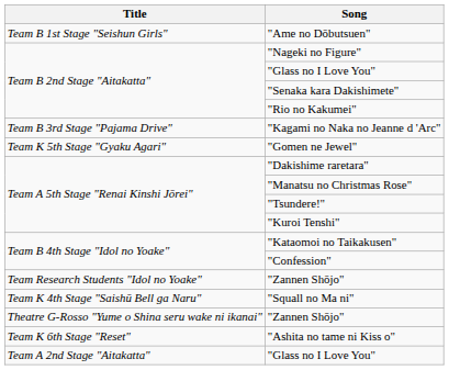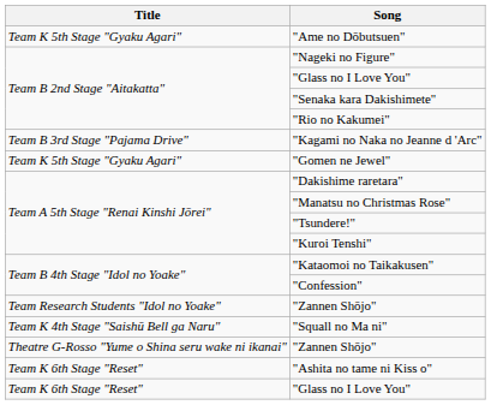row 2 | Title: Team B 1st Stage "Seishun Girls" -> Team K 5th Stage "Gyaku Agari"
row 19 | Title: Team A 2nd Stage "Aitakatta" -> Team K 6th Stage "Reset"
